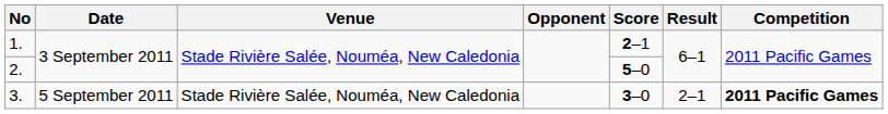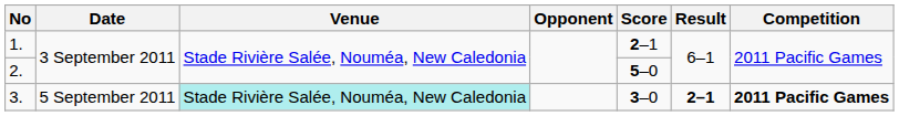3. | Venue: no background -> paleturquoise background
3. | Result: normal -> bold
